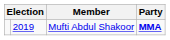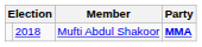Mufti Abdul Shakoor | column 2: 2019 -> 2018
